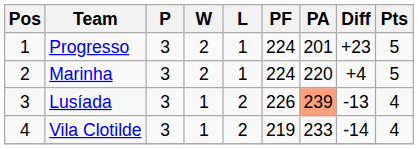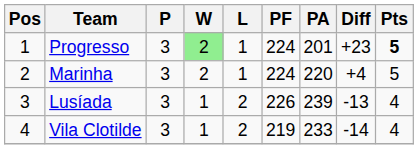Progresso | W: no background -> lightgreen background
Progresso | Pts: normal -> bold
Lusíada | PA: lightsalmon background -> no background
